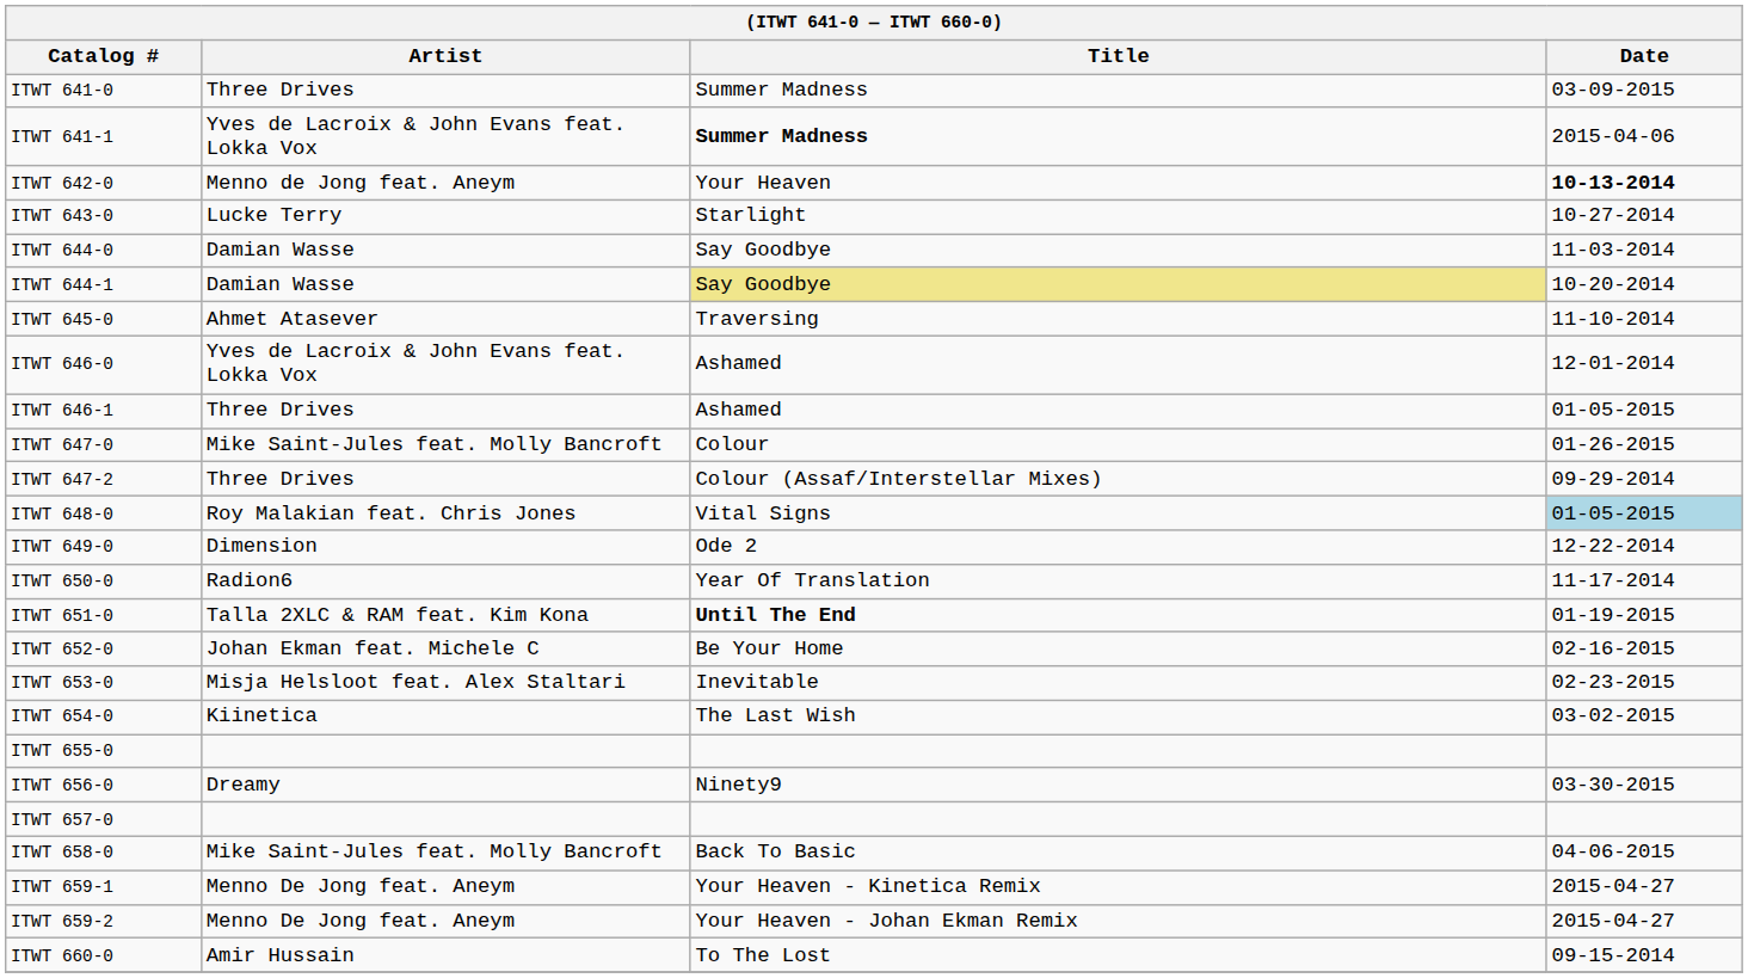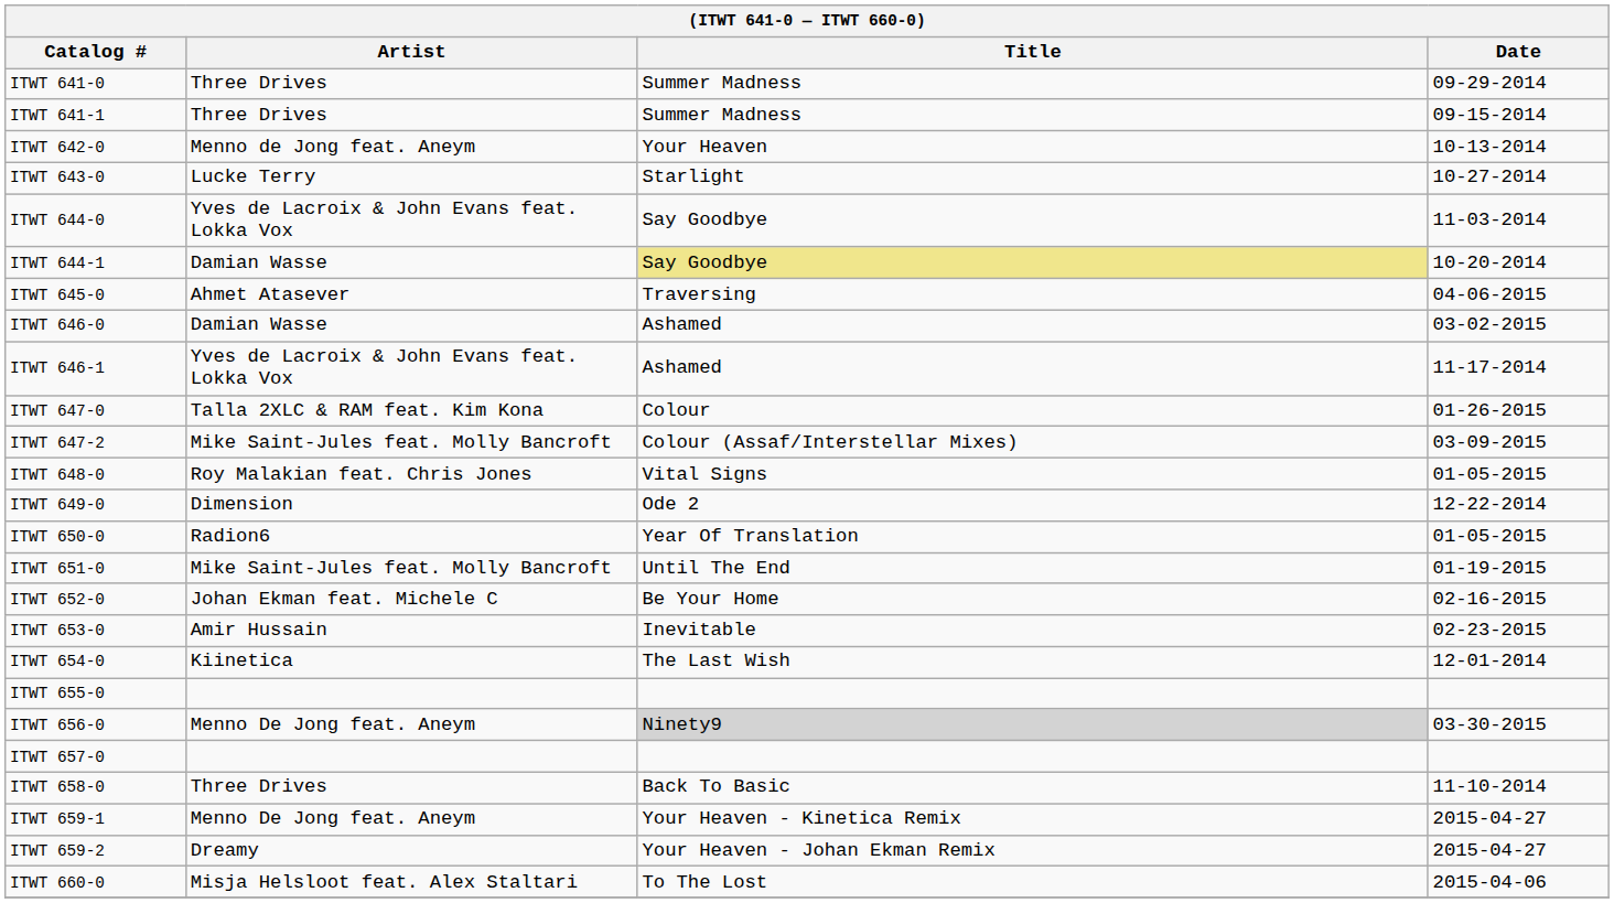ITWT 641-0 | Date: 03-09-2015 -> 09-29-2014
ITWT 641-1 | Artist: Yves de Lacroix & John Evans feat. Lokka Vox -> Three Drives
ITWT 641-1 | Title: bold -> normal
ITWT 641-1 | Date: 2015-04-06 -> 09-15-2014
ITWT 642-0 | Date: bold -> normal
ITWT 644-0 | Artist: Damian Wasse -> Yves de Lacroix & John Evans feat. Lokka Vox
ITWT 645-0 | Date: 11-10-2014 -> 04-06-2015
ITWT 646-0 | Artist: Yves de Lacroix & John Evans feat. Lokka Vox -> Damian Wasse
ITWT 646-0 | Date: 12-01-2014 -> 03-02-2015
ITWT 646-1 | Artist: Three Drives -> Yves de Lacroix & John Evans feat. Lokka Vox
ITWT 646-1 | Date: 01-05-2015 -> 11-17-2014
ITWT 647-0 | Artist: Mike Saint-Jules feat. Molly Bancroft -> Talla 2XLC & RAM feat. Kim Kona
ITWT 647-2 | Artist: Three Drives -> Mike Saint-Jules feat. Molly Bancroft
ITWT 647-2 | Date: 09-29-2014 -> 03-09-2015
ITWT 648-0 | Date: lightblue background -> no background
ITWT 650-0 | Date: 11-17-2014 -> 01-05-2015
ITWT 651-0 | Artist: Talla 2XLC & RAM feat. Kim Kona -> Mike Saint-Jules feat. Molly Bancroft
ITWT 651-0 | Title: bold -> normal
ITWT 653-0 | Artist: Misja Helsloot feat. Alex Staltari -> Amir Hussain
ITWT 654-0 | Date: 03-02-2015 -> 12-01-2014
ITWT 656-0 | Artist: Dreamy -> Menno De Jong feat. Aneym
ITWT 656-0 | Title: no background -> lightgrey background
ITWT 658-0 | Artist: Mike Saint-Jules feat. Molly Bancroft -> Three Drives
ITWT 658-0 | Date: 04-06-2015 -> 11-10-2014
ITWT 659-2 | Artist: Menno De Jong feat. Aneym -> Dreamy
ITWT 660-0 | Artist: Amir Hussain -> Misja Helsloot feat. Alex Staltari
ITWT 660-0 | Date: 09-15-2014 -> 2015-04-06
